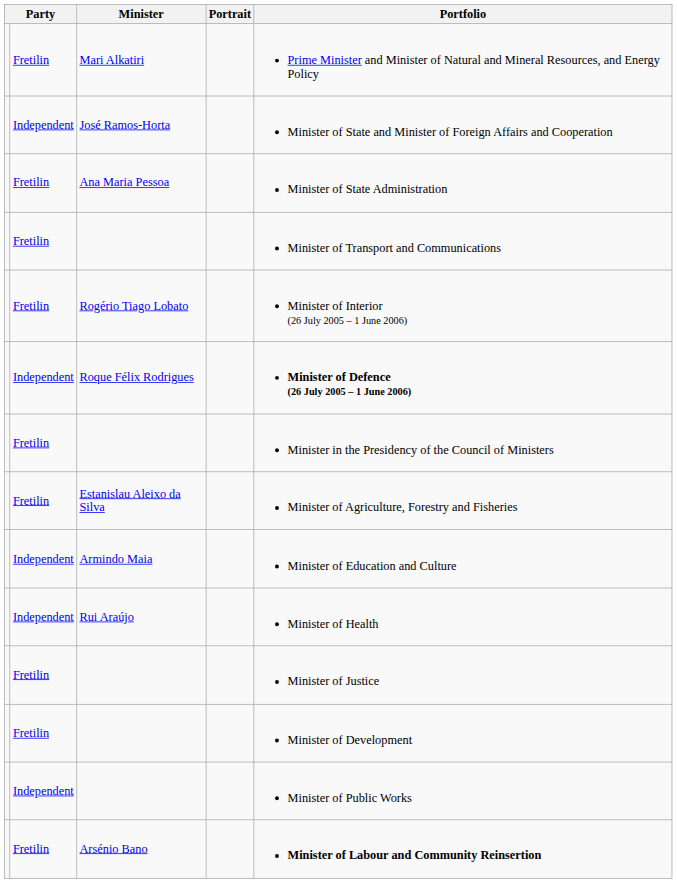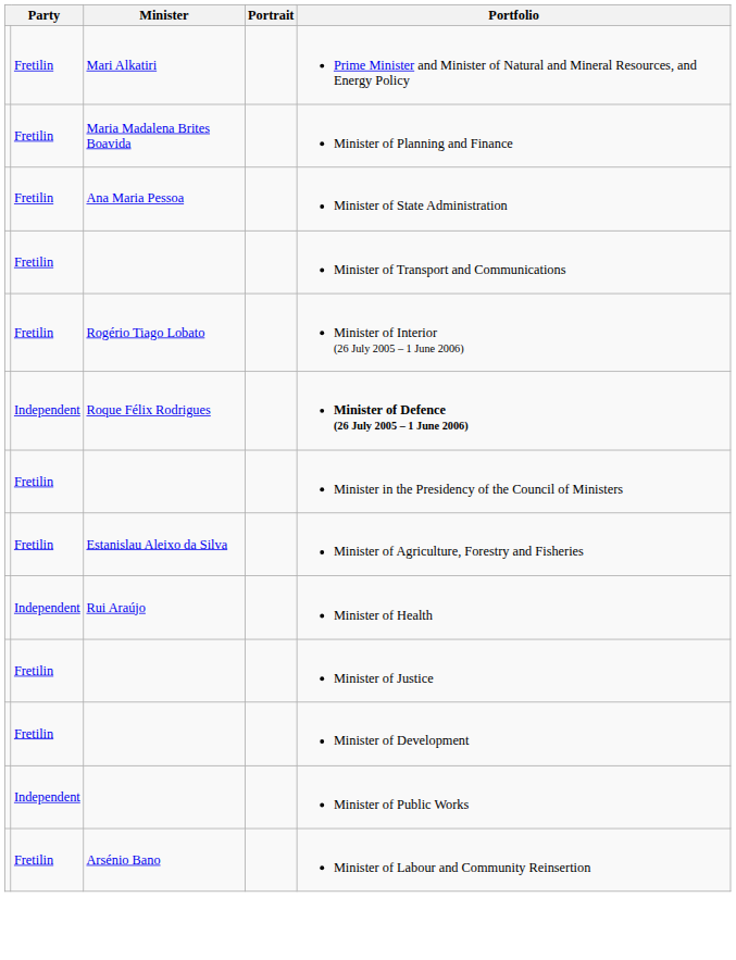- row: Independent | José Ramos-Horta | Minister of State and Minister of Foreign Affairs and Cooperation
+ row: Fretilin | Maria Madalena Brites Boavida | Minister of Planning and Finance
- row: Independent | Armindo Maia | Minister of Education and Culture
Arsénio Bano | Portfolio: bold -> normal
